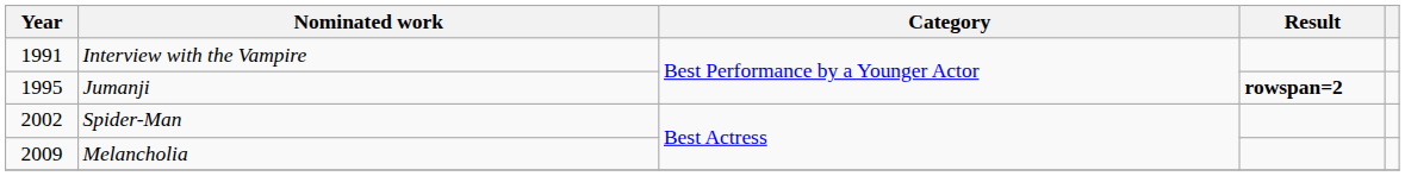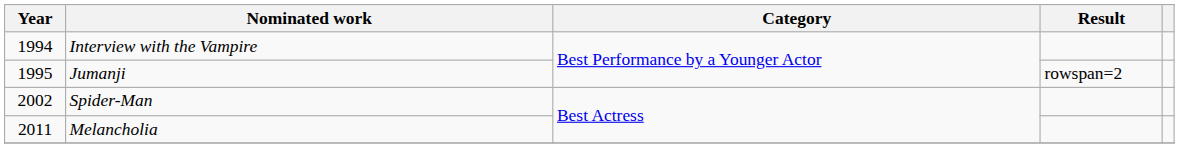Interview with the Vampire | Year: 1991 -> 1994
Jumanji | Result: bold -> normal
Melancholia | Year: 2009 -> 2011
